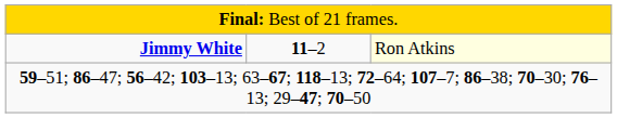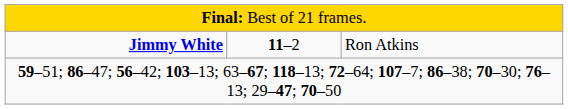Jimmy White | column 3: lightyellow background -> no background
